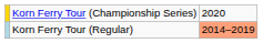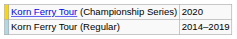Korn Ferry Tour (Regular) | column 3: lightsalmon background -> no background
